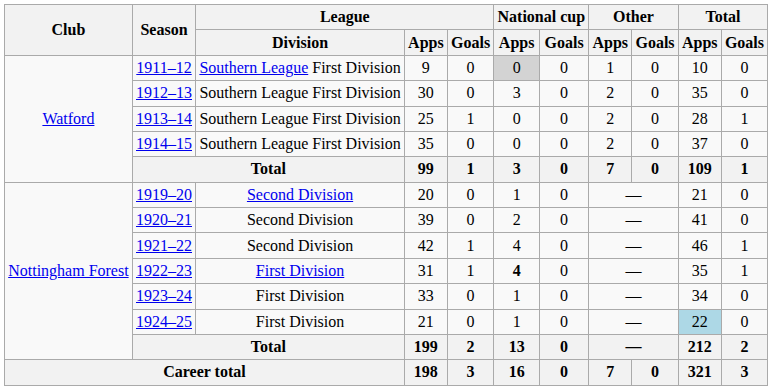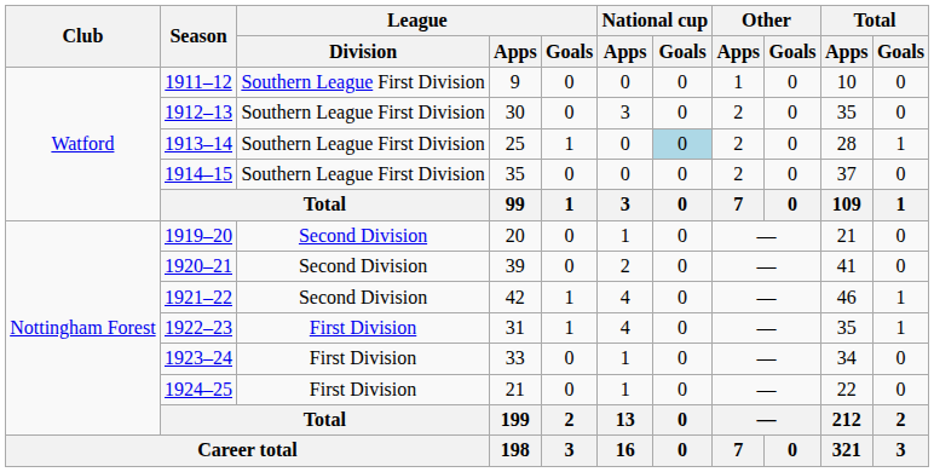1911–12 | National cup / Apps: lightgrey background -> no background
1913–14 | National cup / Goals: no background -> lightblue background
1922–23 | National cup / Apps: bold -> normal
1924–25 | Total / Apps: lightblue background -> no background
